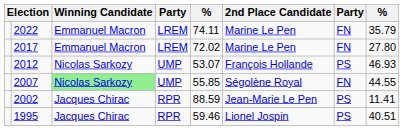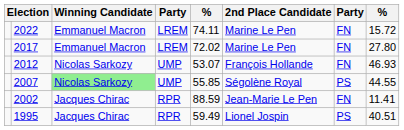2022 | column 8: 35.79 -> 15.72
2012 | column 7: PS -> FN
2007 | column 7: FN -> PS
2002 | column 7: PS -> FN
1995 | column 5: 59.46 -> 59.49
